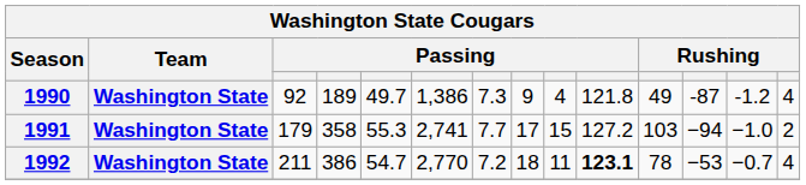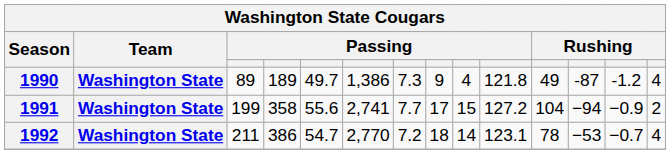1990 | column 3: 92 -> 89
1991 | column 3: 179 -> 199
1991 | column 5: 55.3 -> 55.6
1991 | column 11: 103 -> 104
1991 | column 13: −1.0 -> −0.9
1992 | column 9: 11 -> 14
1992 | column 10: bold -> normal
